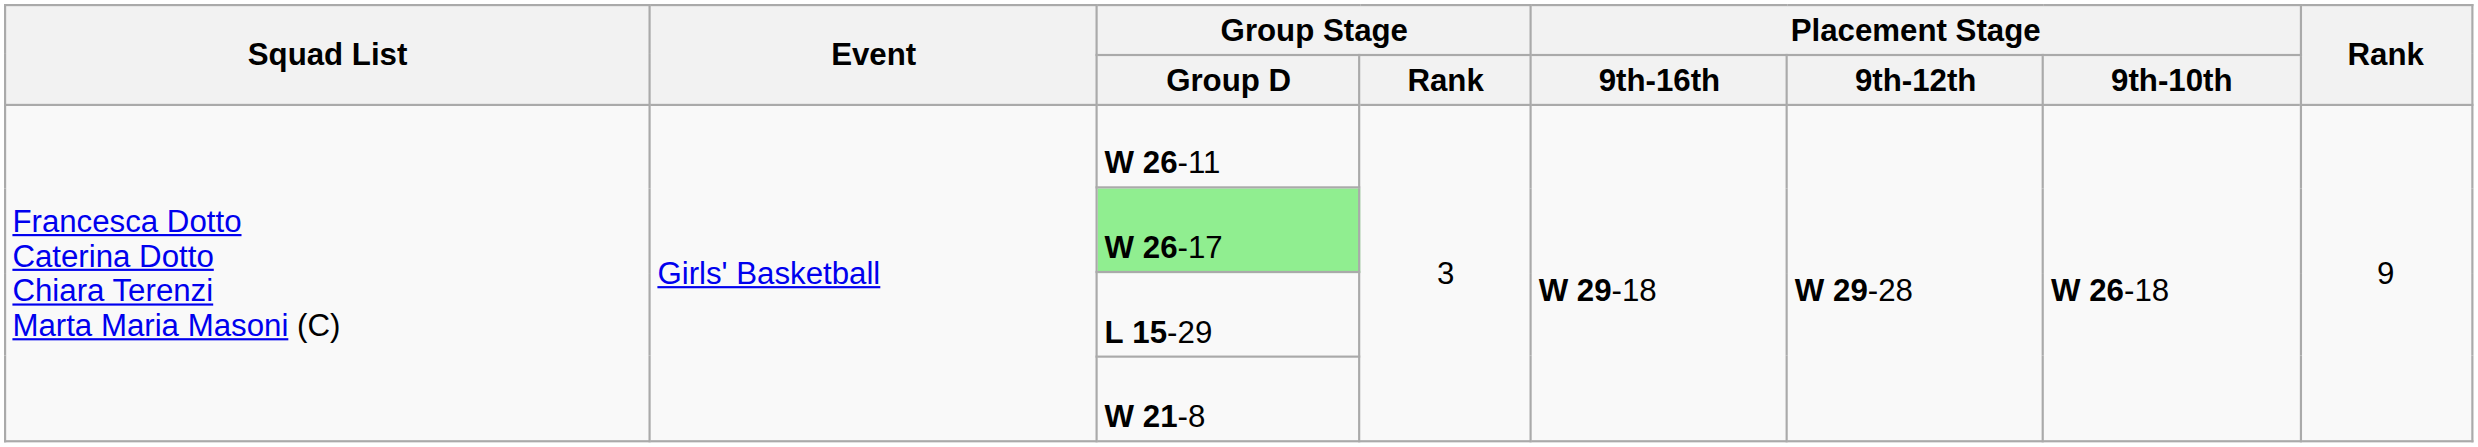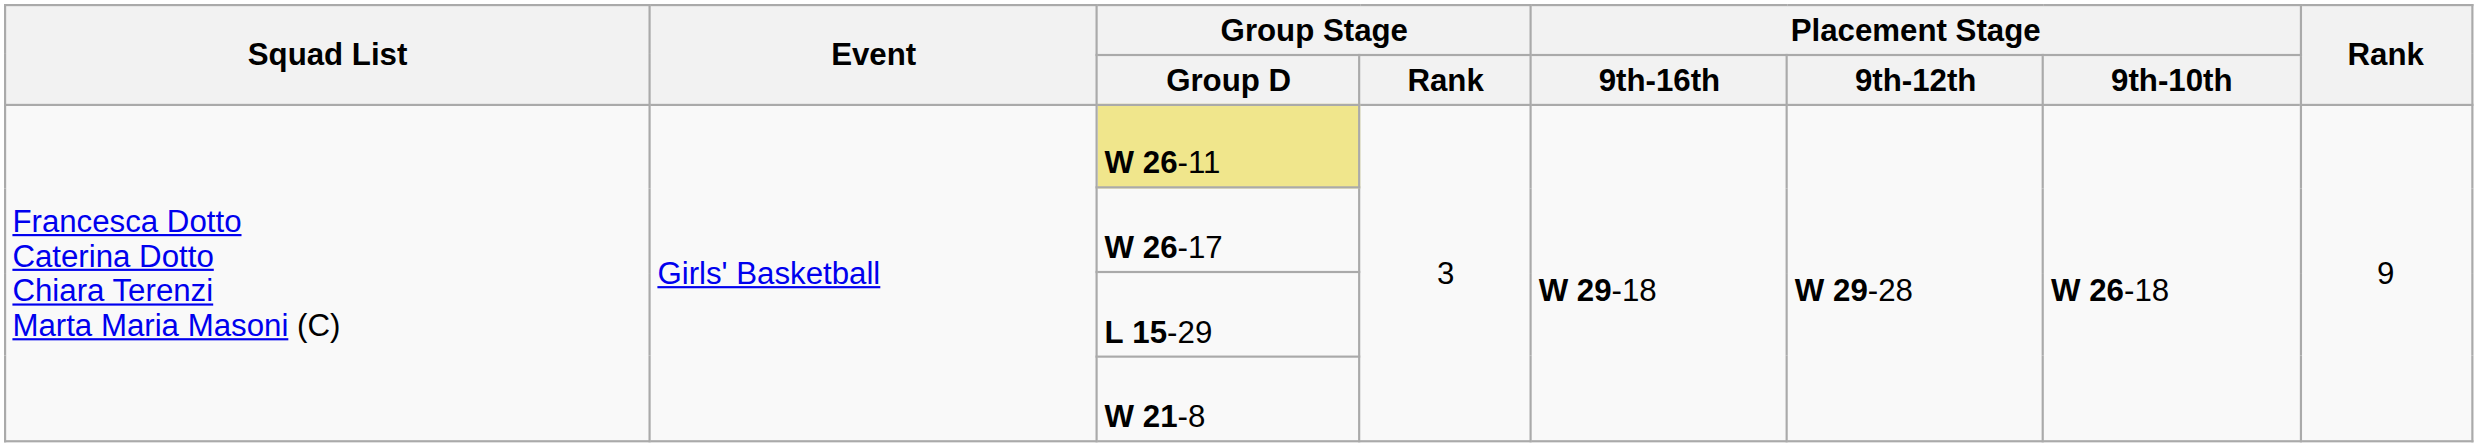W 26-11 | Group Stage / Group D: no background -> khaki background
W 26-17 | Group Stage / Group D: lightgreen background -> no background
